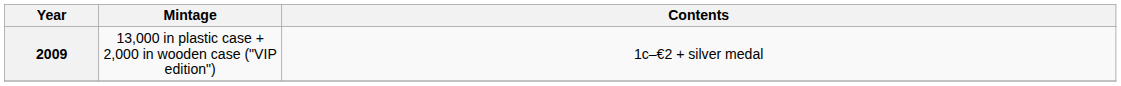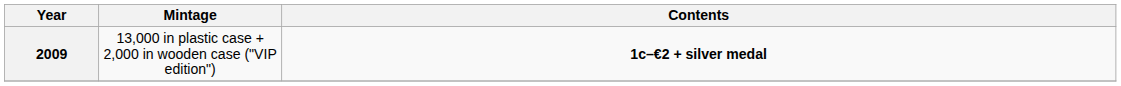2009 | Contents: normal -> bold
